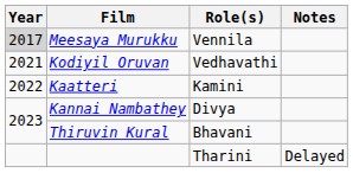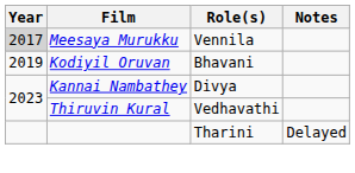Kodiyil Oruvan | Year: 2021 -> 2019
Kodiyil Oruvan | Role(s): Vedhavathi -> Bhavani
- row: 2022 | Kaatteri | Kamini
Thiruvin Kural | Role(s): Bhavani -> Vedhavathi
